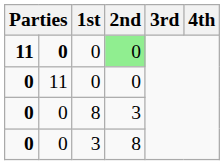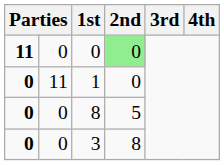row 2 | column 2: bold -> normal
row 3 | 1st: 0 -> 1
row 4 | 2nd: 3 -> 5
